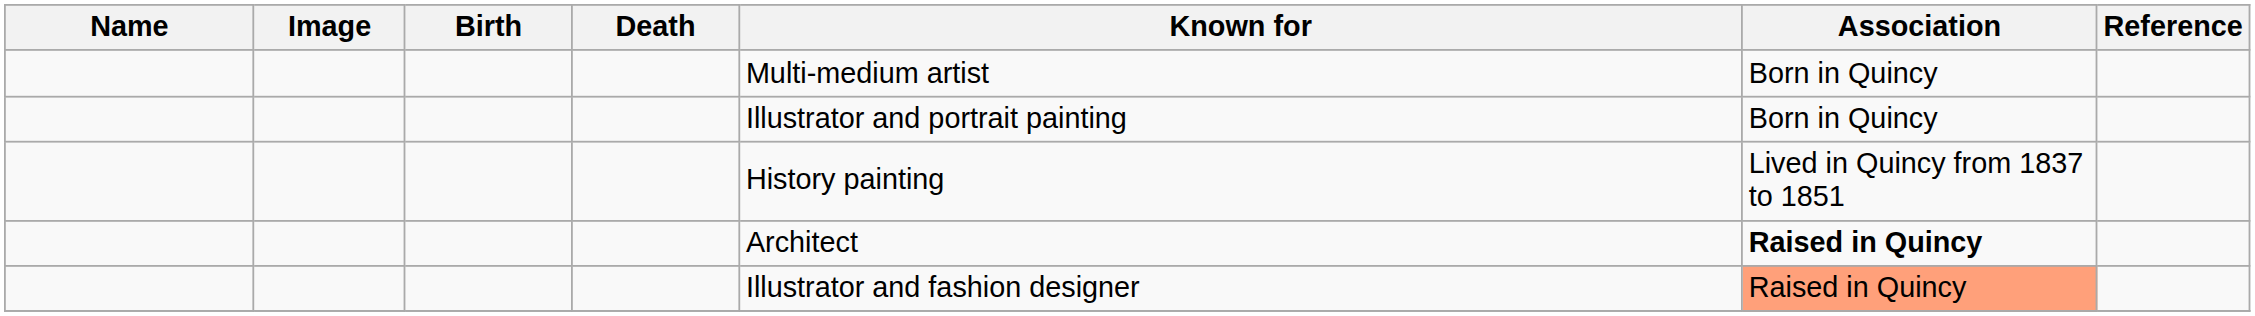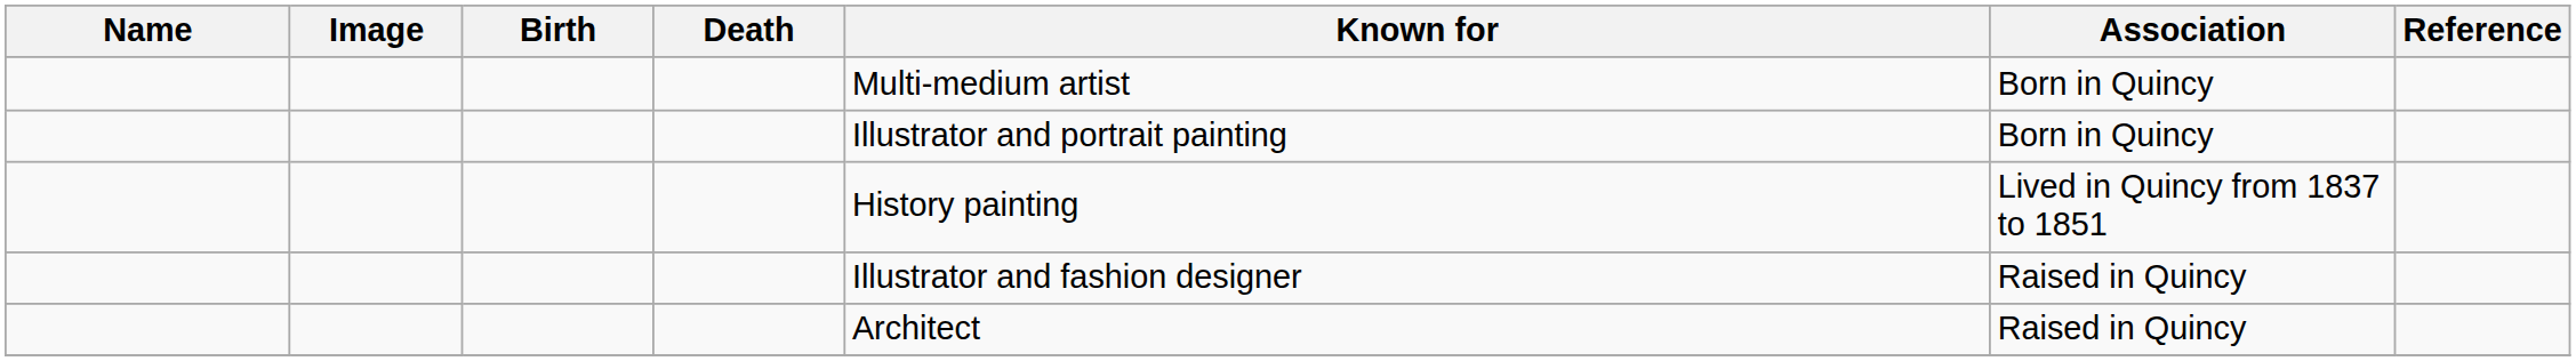row 5 | Known for: Architect -> Illustrator and fashion designer
row 5 | Association: bold -> normal
row 6 | Known for: Illustrator and fashion designer -> Architect
row 6 | Association: lightsalmon background -> no background
